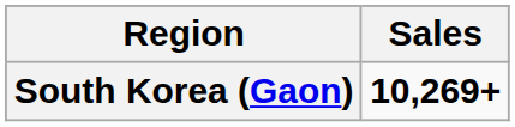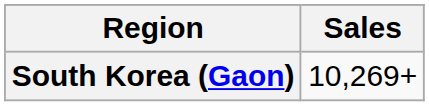South Korea (Gaon) | Sales: bold -> normal
